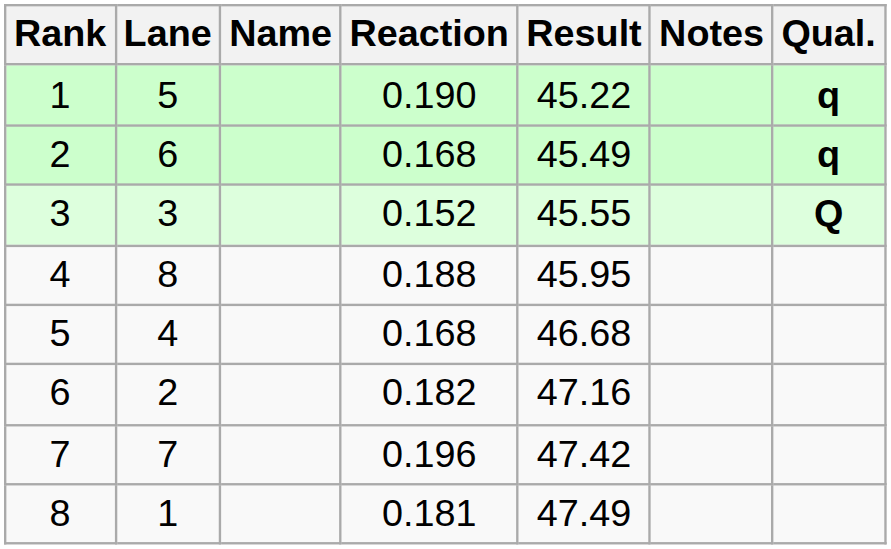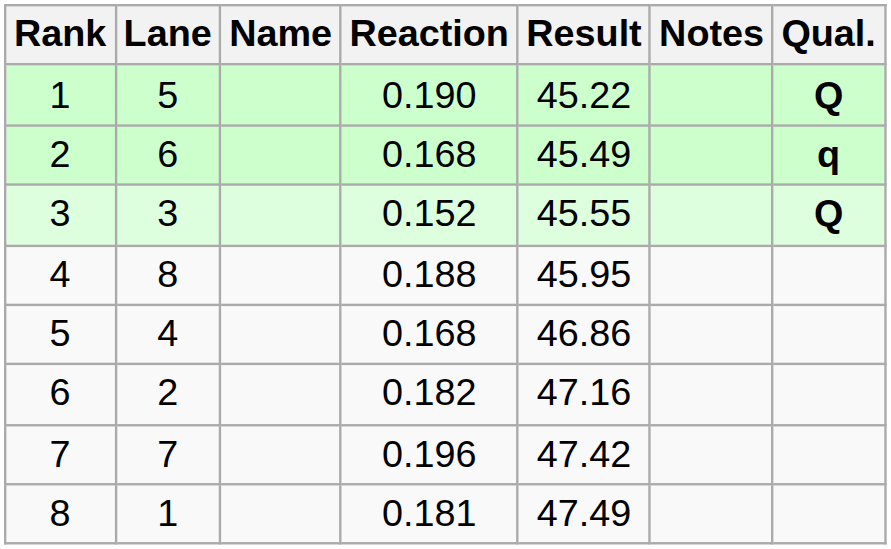row 2 | Qual.: q -> Q
row 6 | Result: 46.68 -> 46.86
